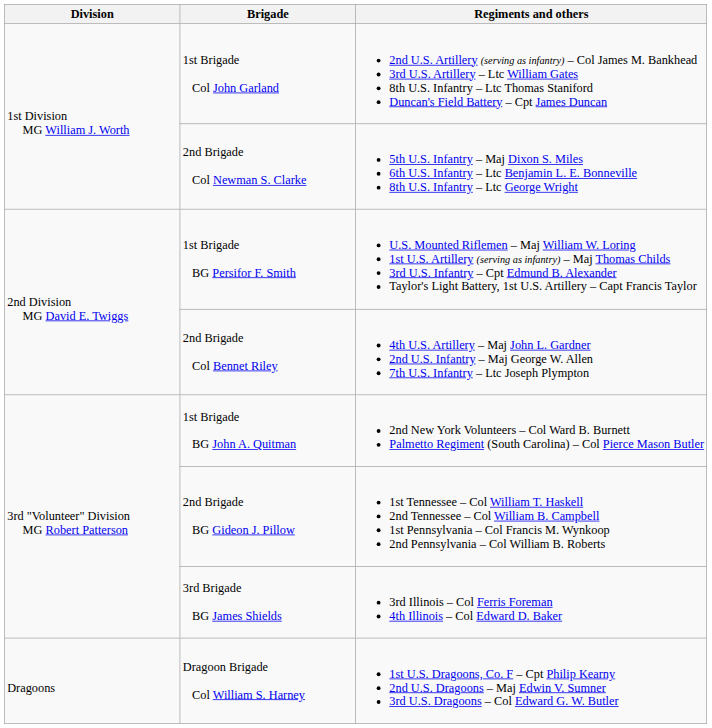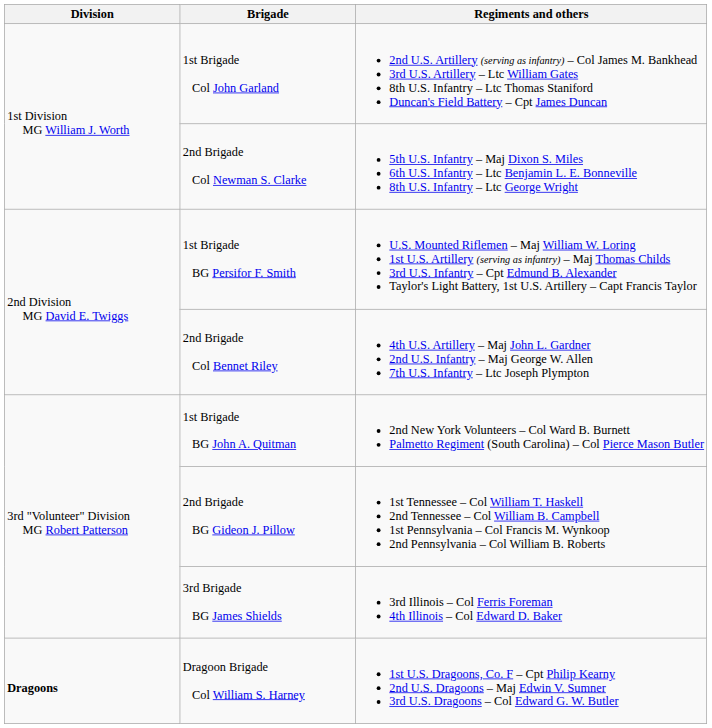Dragoon Brigade Col William S. Harney | Division: normal -> bold
